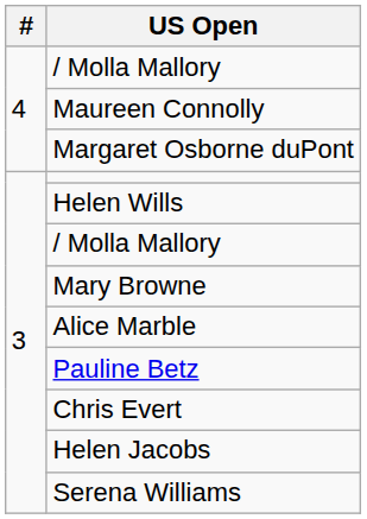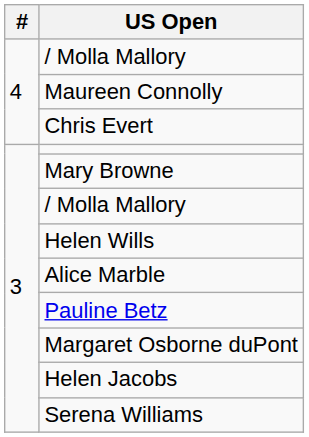row 4 | US Open: Margaret Osborne duPont -> Chris Evert
row 6 | US Open: Helen Wills -> Mary Browne
row 8 | US Open: Mary Browne -> Helen Wills
row 11 | US Open: Chris Evert -> Margaret Osborne duPont
